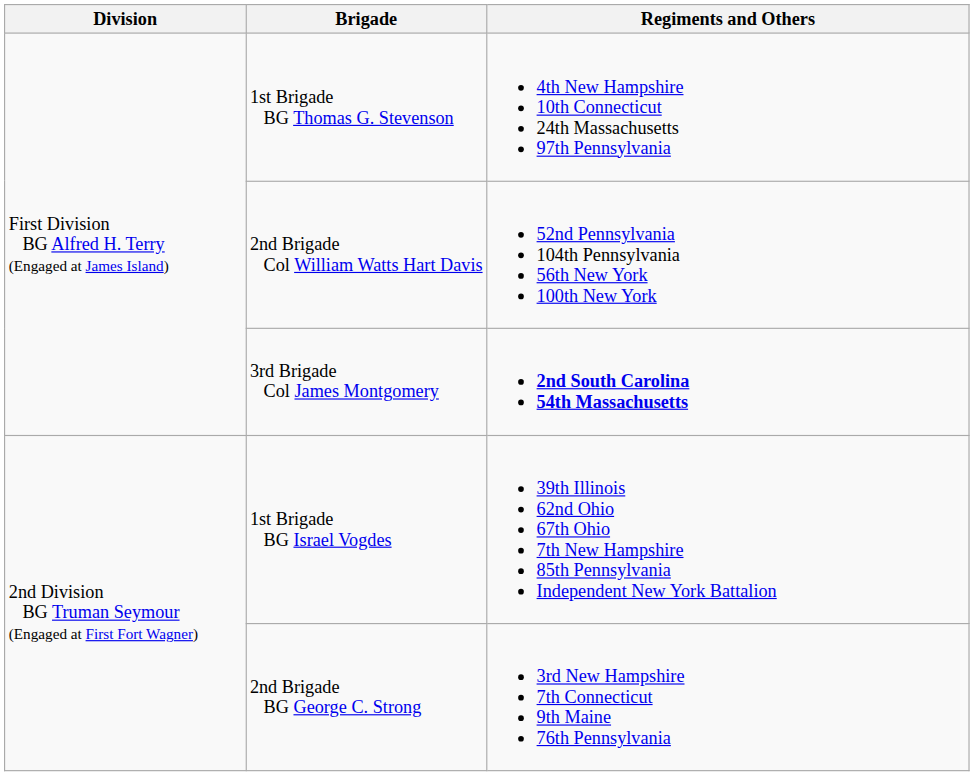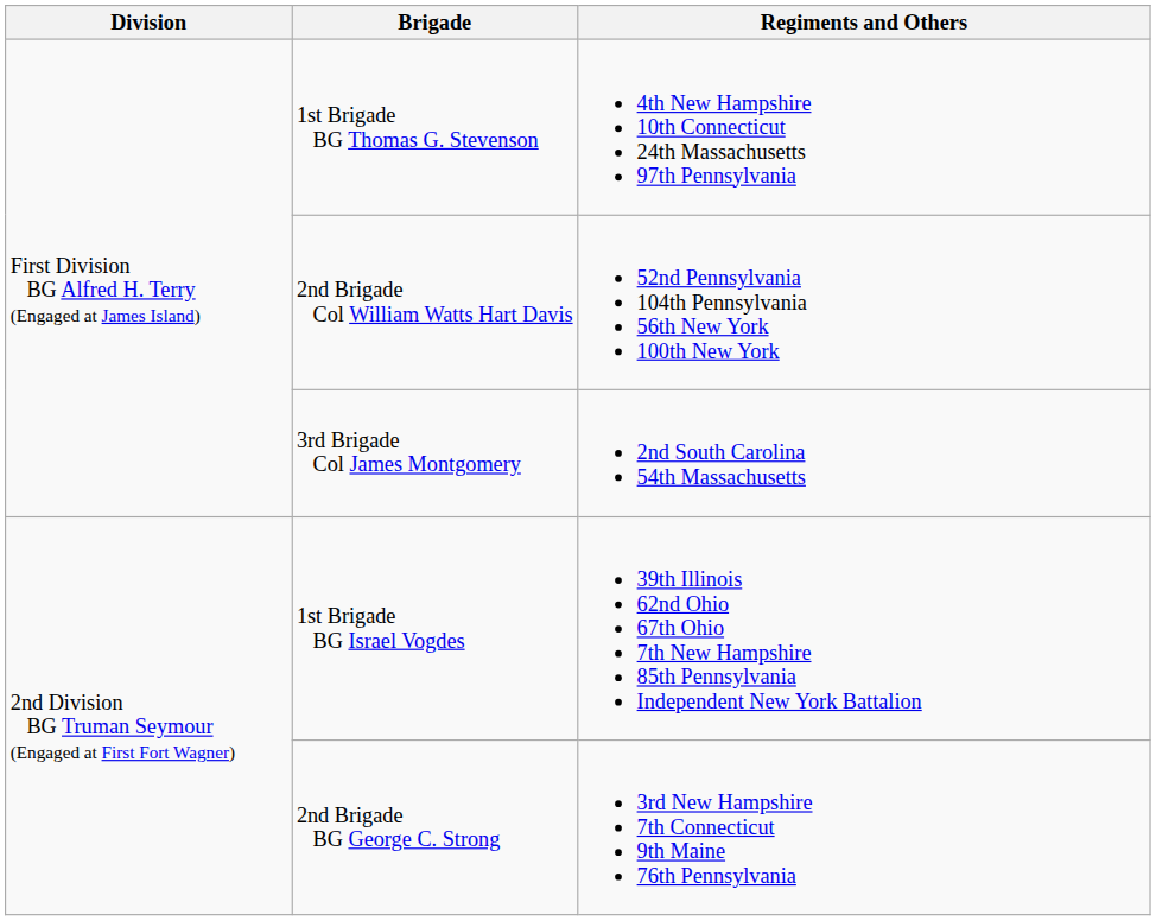3rd Brigade Col James Montgomery | Regiments and Others: bold -> normal
